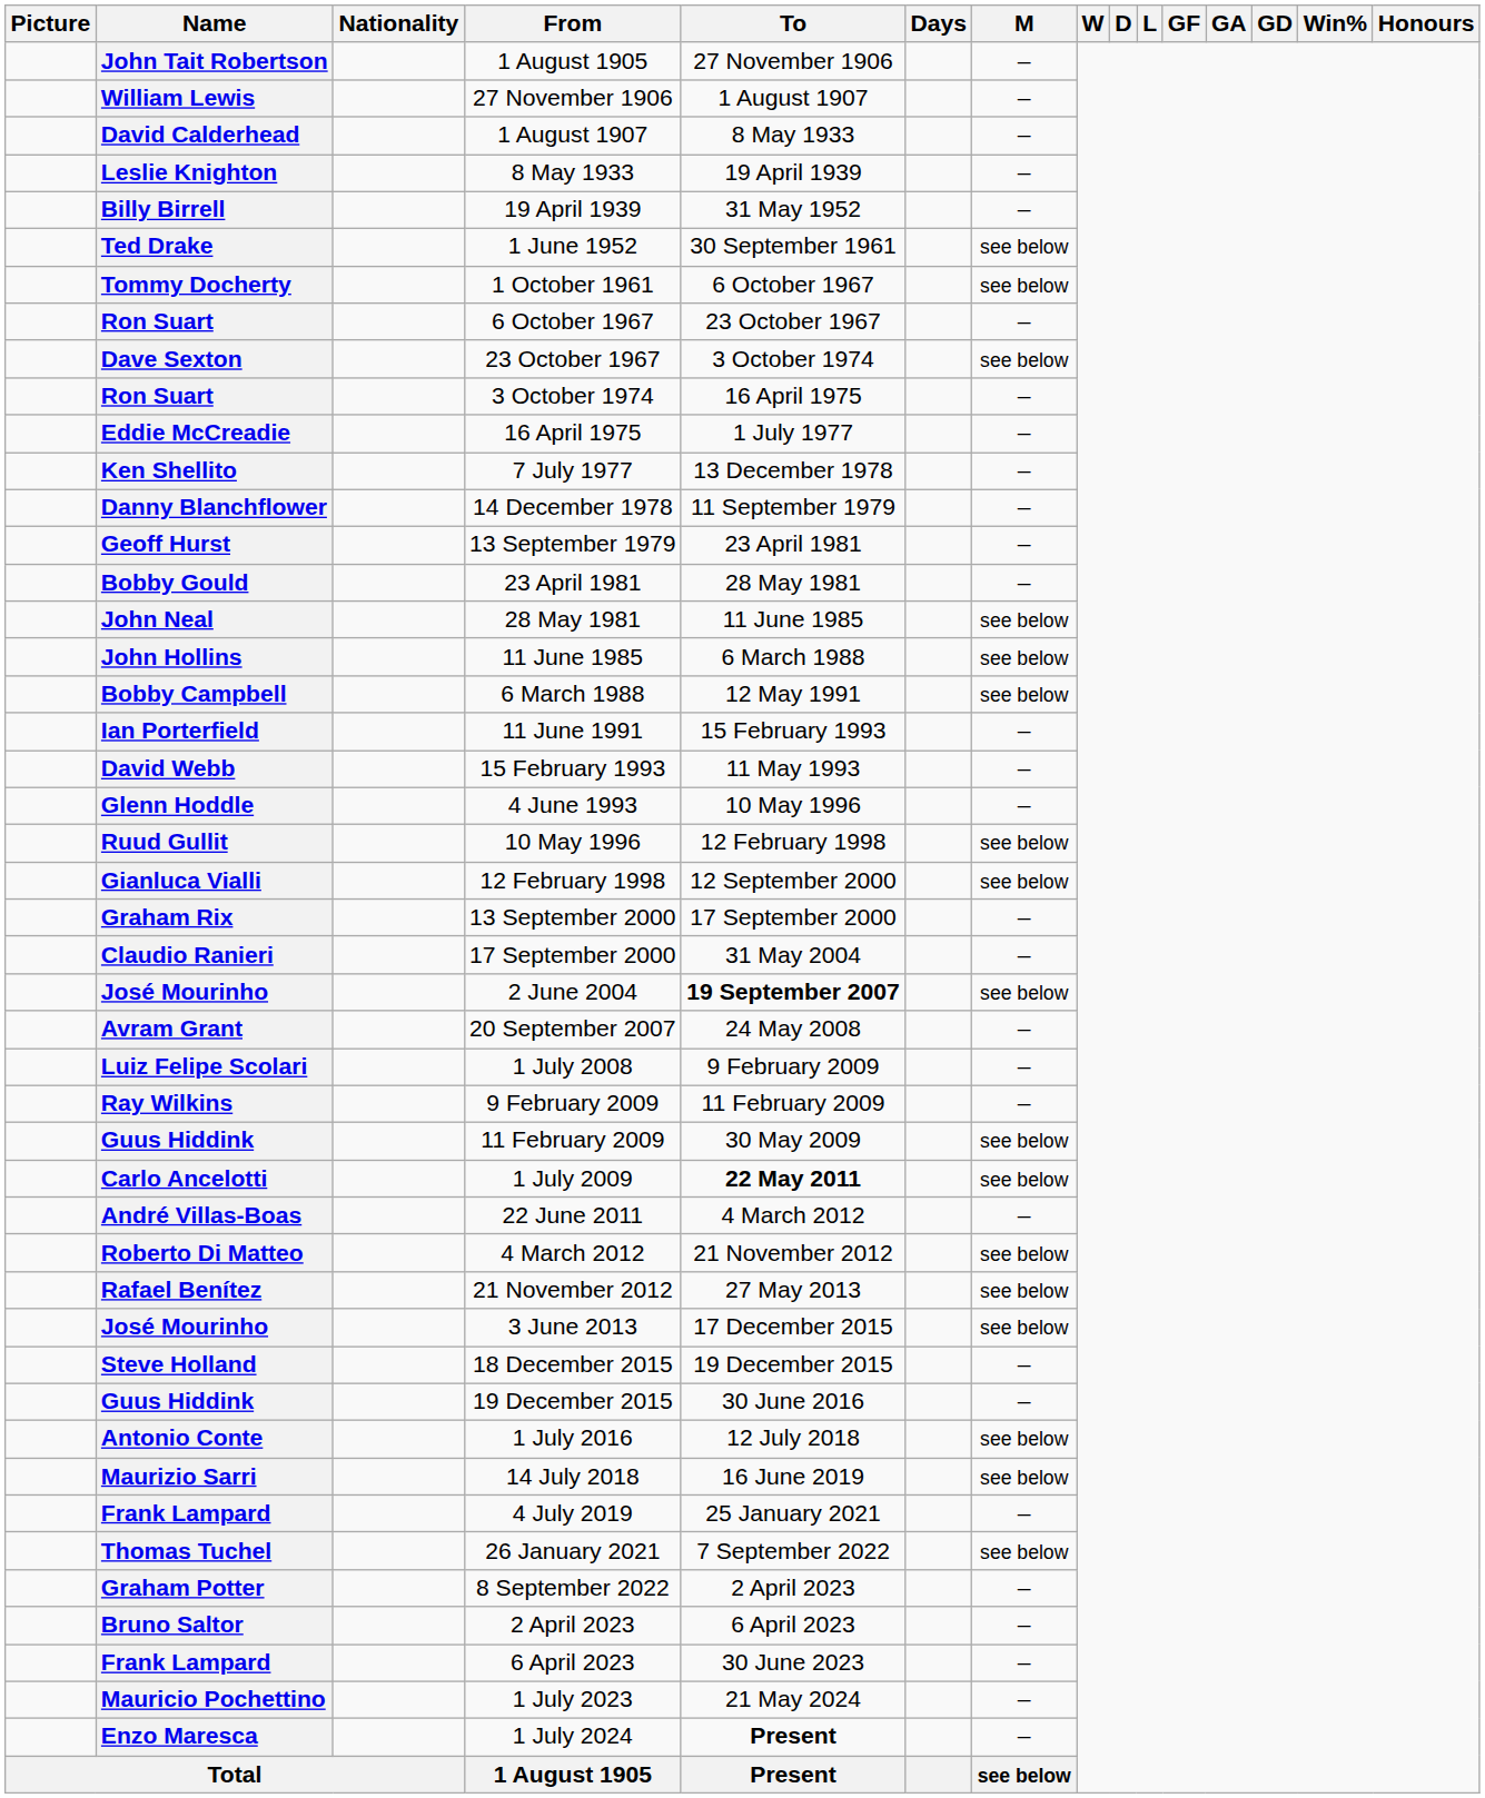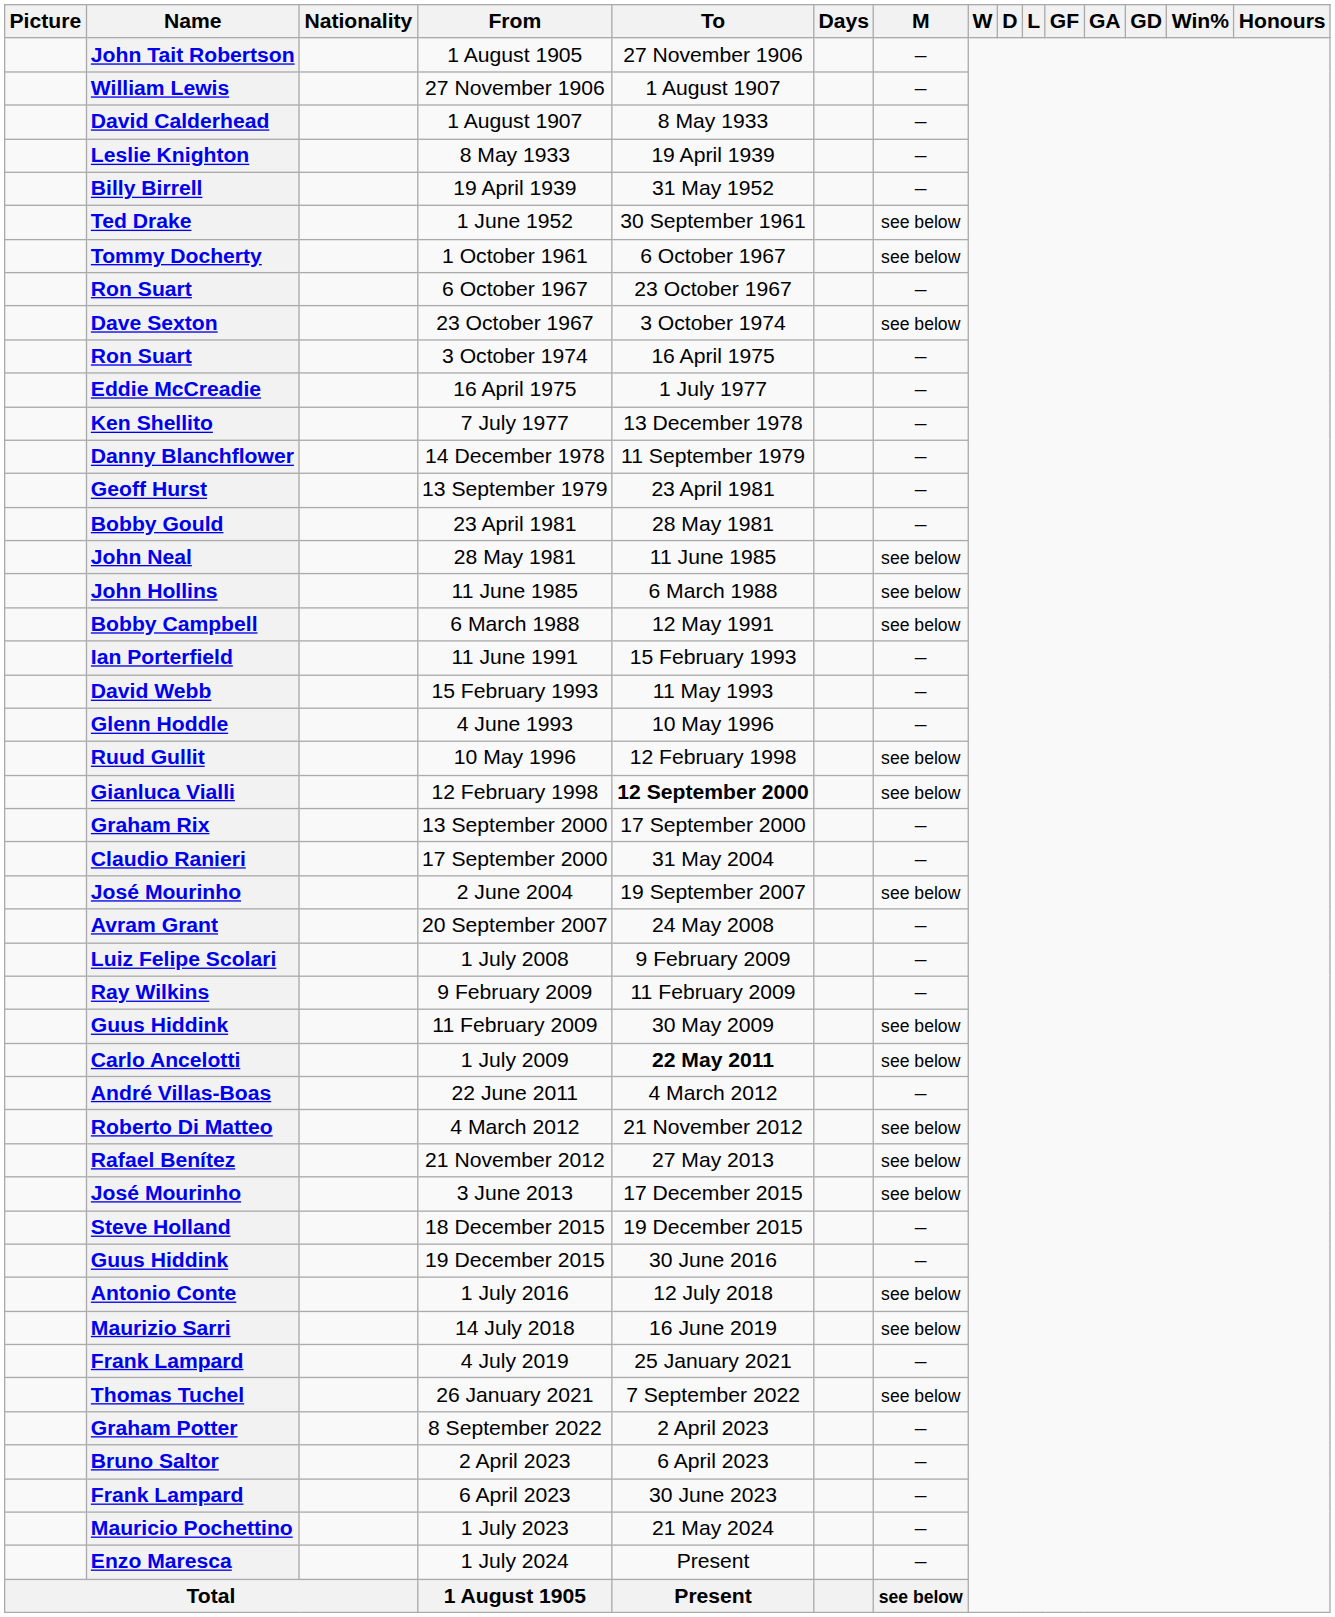Gianluca Vialli | To: normal -> bold
José Mourinho / 2 June 2004 | To: bold -> normal
Enzo Maresca | To: bold -> normal
